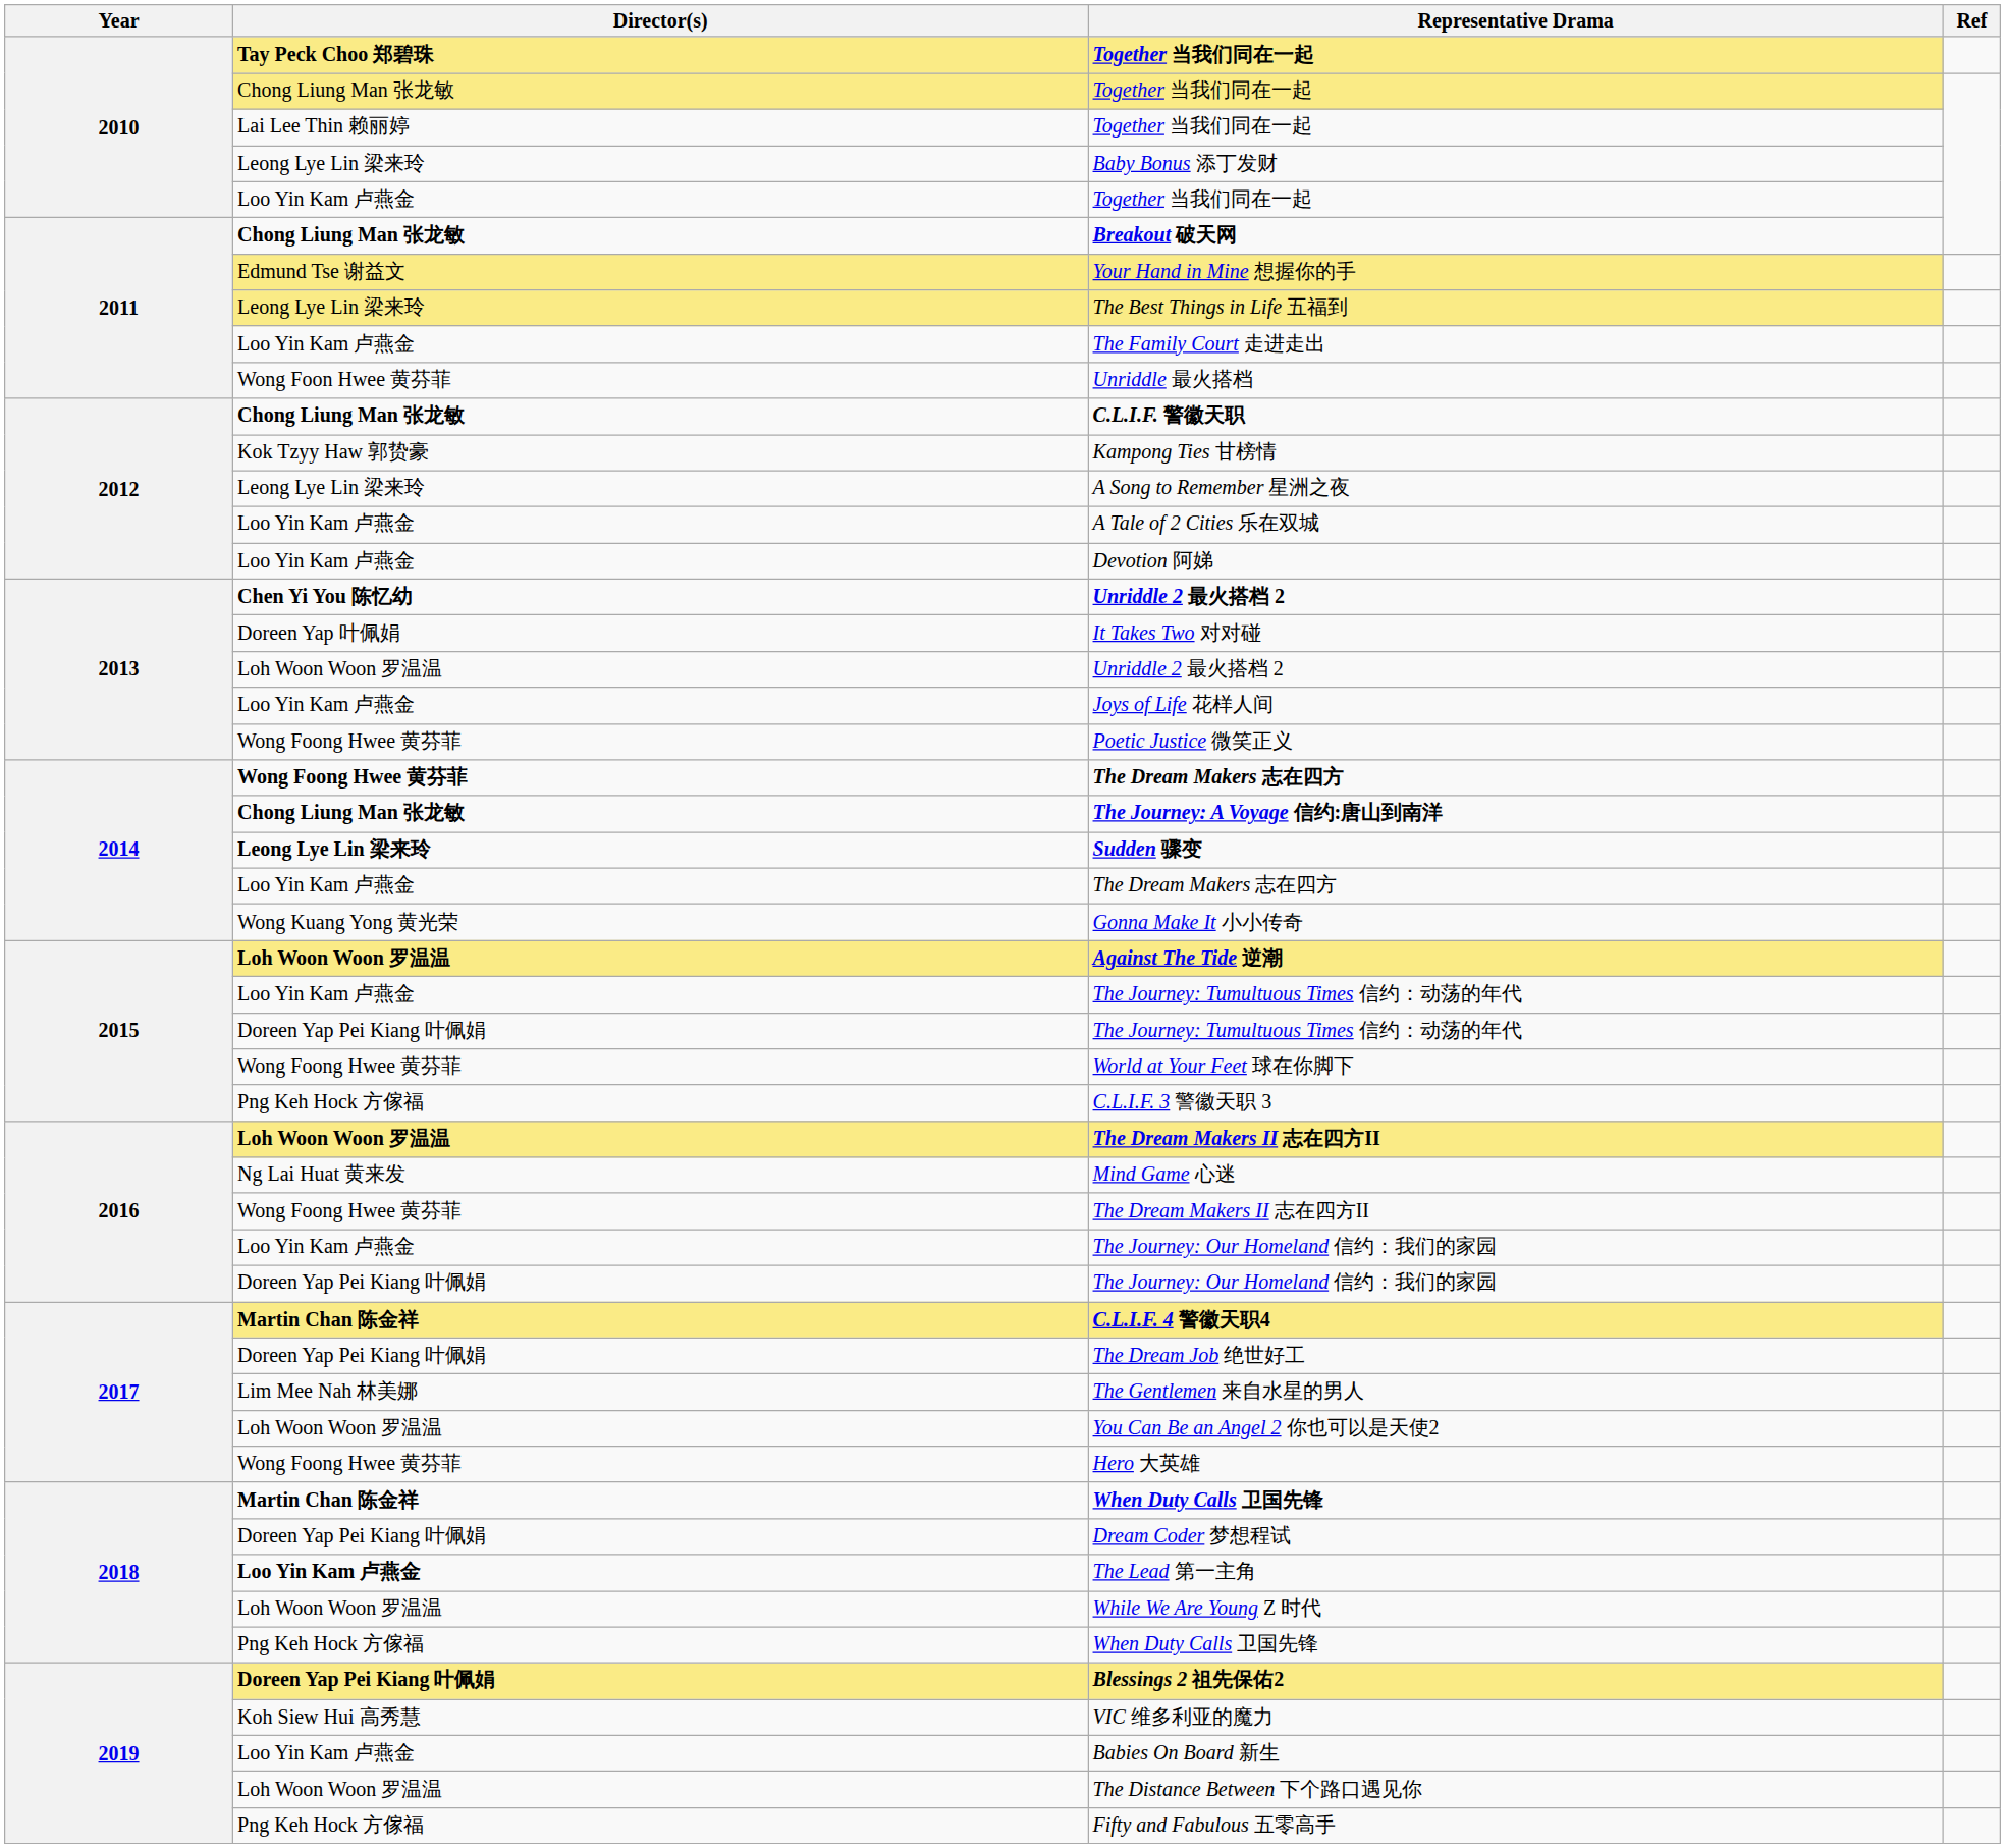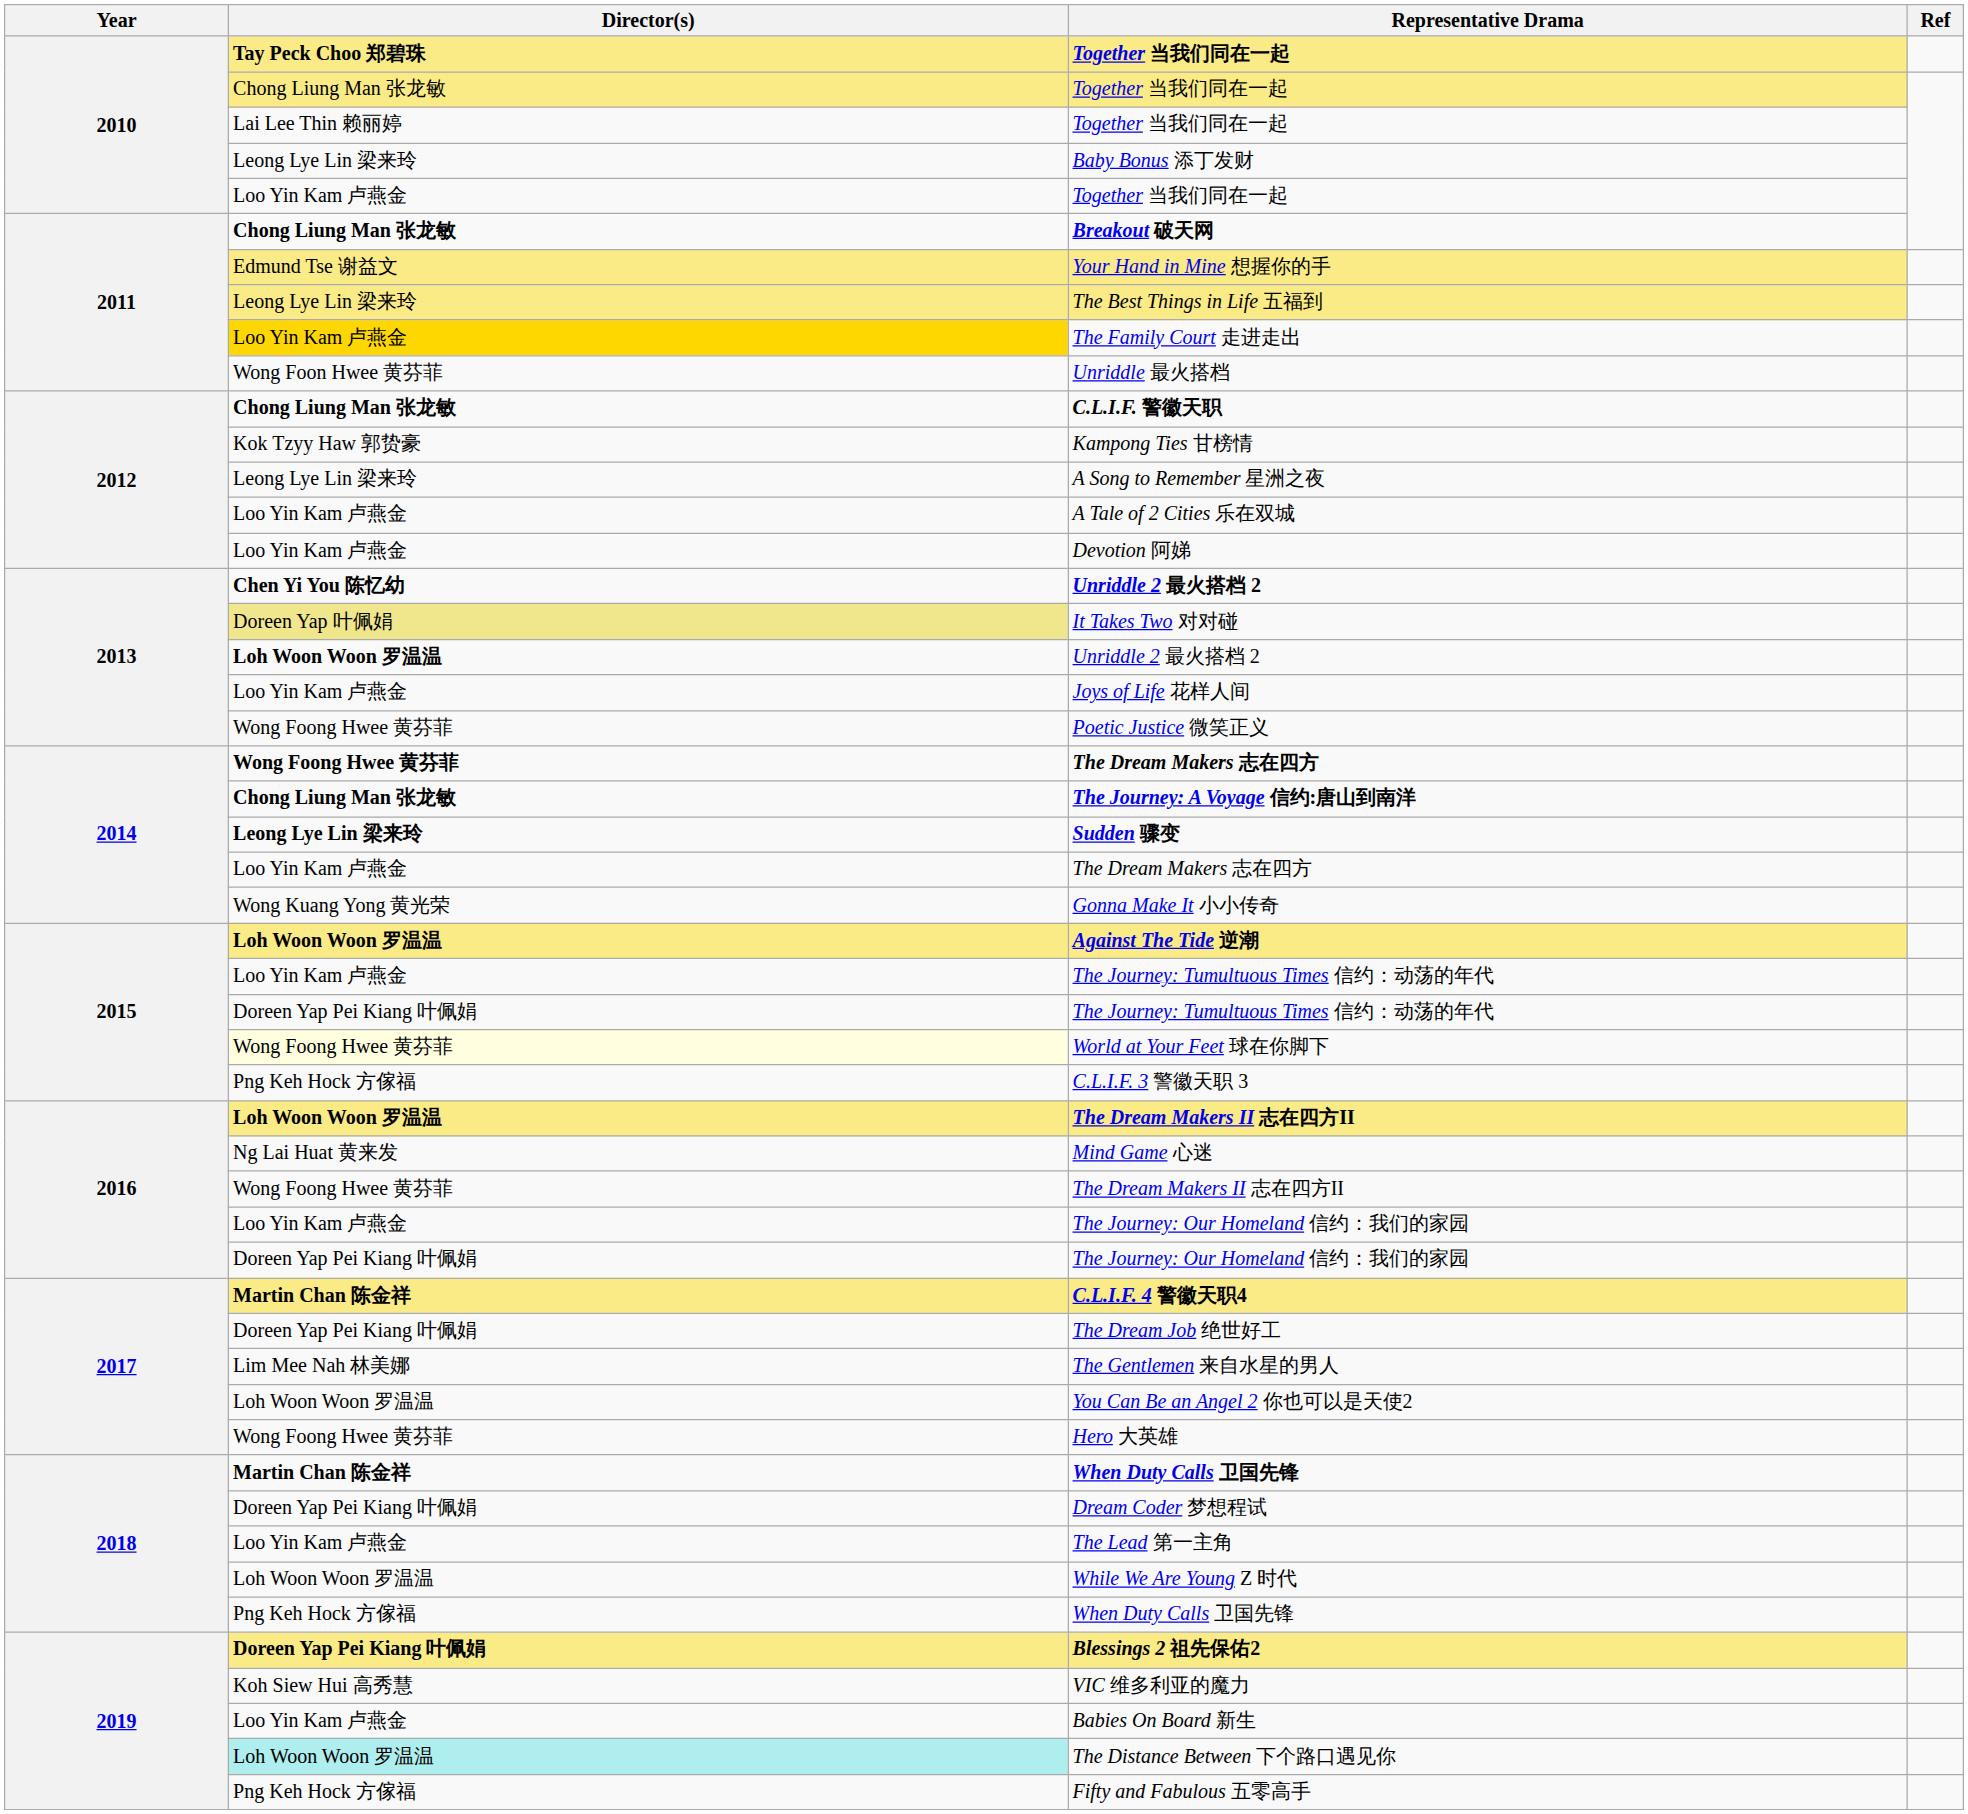The Family Court 走进走出 | Director(s): no background -> gold background
It Takes Two 对对碰 | Director(s): no background -> khaki background
Loh Woon Woon 罗温温 / Unriddle 2 最火搭档 2 | Director(s): normal -> bold
World at Your Feet 球在你脚下 | Director(s): no background -> lightyellow background
The Lead 第一主角 | Director(s): bold -> normal
The Distance Between 下个路口遇见你 | Director(s): no background -> paleturquoise background
